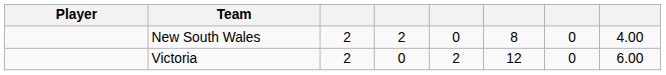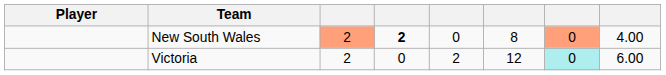New South Wales | column 3: no background -> lightsalmon background
New South Wales | column 4: normal -> bold
New South Wales | column 7: no background -> lightsalmon background
Victoria | column 7: no background -> paleturquoise background
